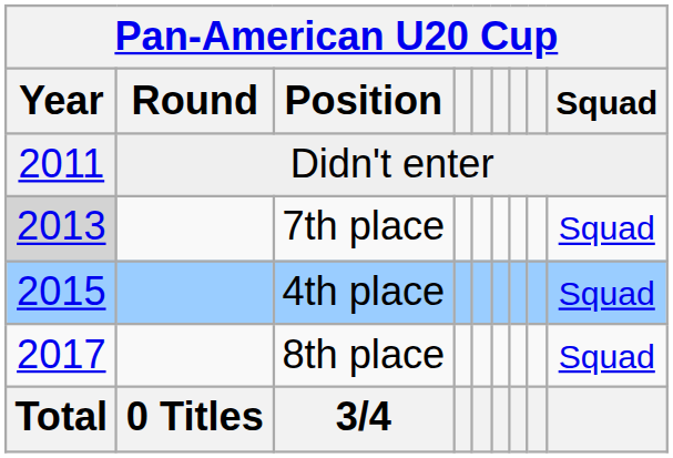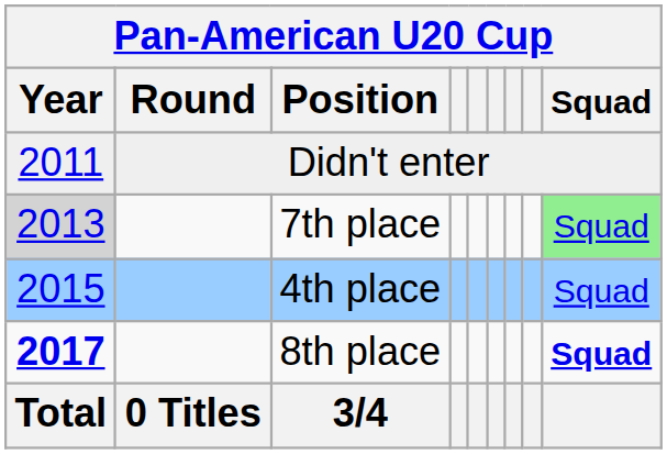7th place | Pan-American U20 Cup / Squad: no background -> lightgreen background
8th place | Pan-American U20 Cup / Year: normal -> bold
8th place | Pan-American U20 Cup / Squad: normal -> bold
